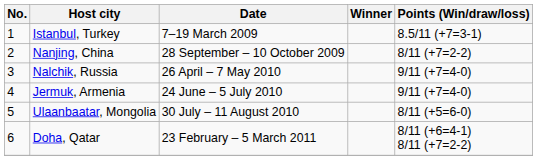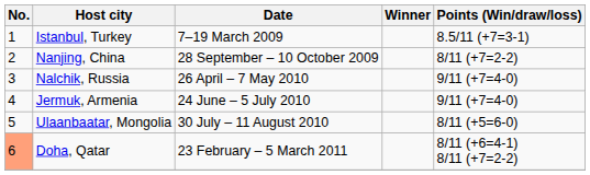Doha, Qatar | No.: no background -> lightsalmon background
